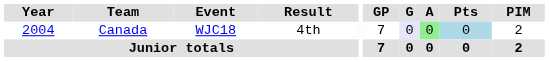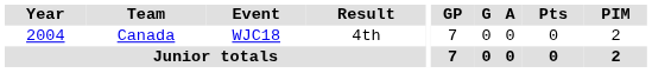Canada | G: lavender background -> no background
Canada | A: lightgreen background -> no background
Canada | Pts: lightblue background -> no background
